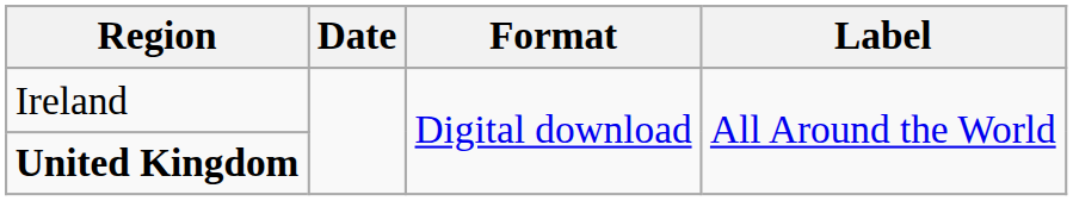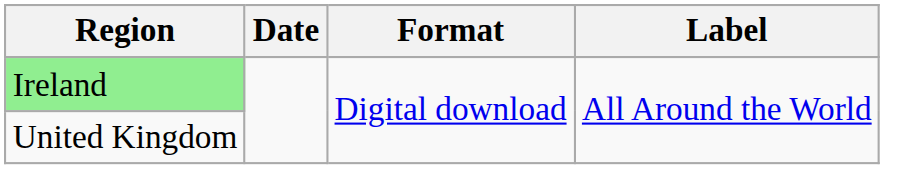Ireland | Region: no background -> lightgreen background
United Kingdom | Region: bold -> normal
